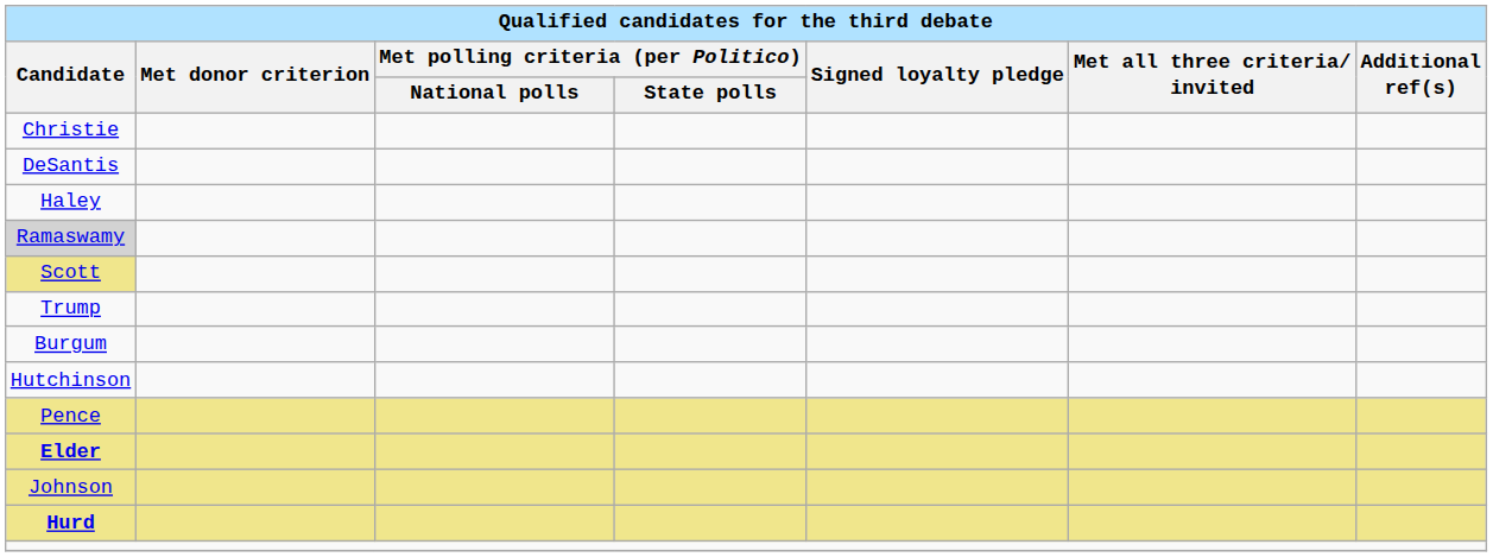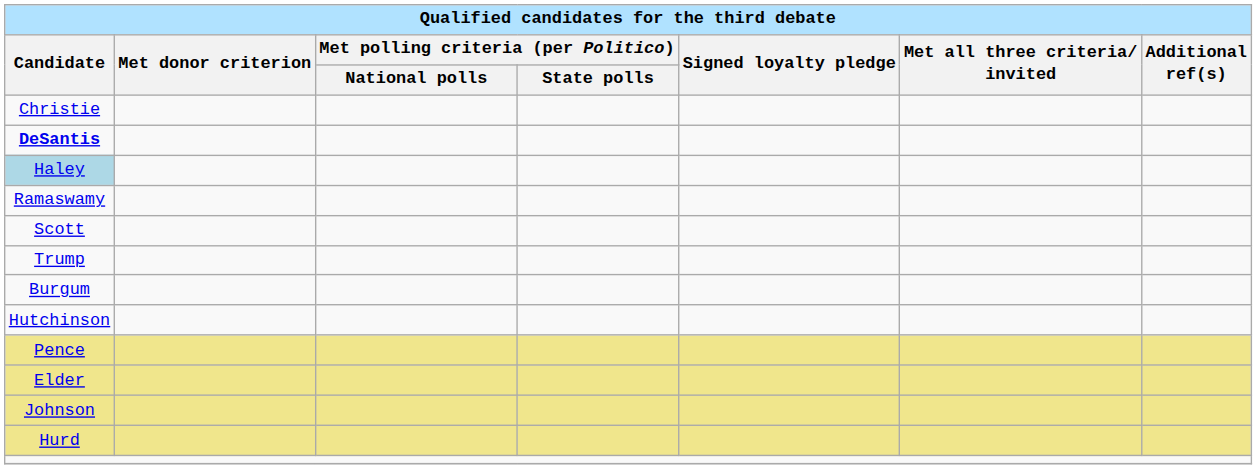DeSantis | Candidate: normal -> bold
Haley | Candidate: no background -> lightblue background
Ramaswamy | Candidate: lightgrey background -> no background
Scott | Candidate: khaki background -> no background
Elder | Candidate: bold -> normal
Hurd | Candidate: bold -> normal
